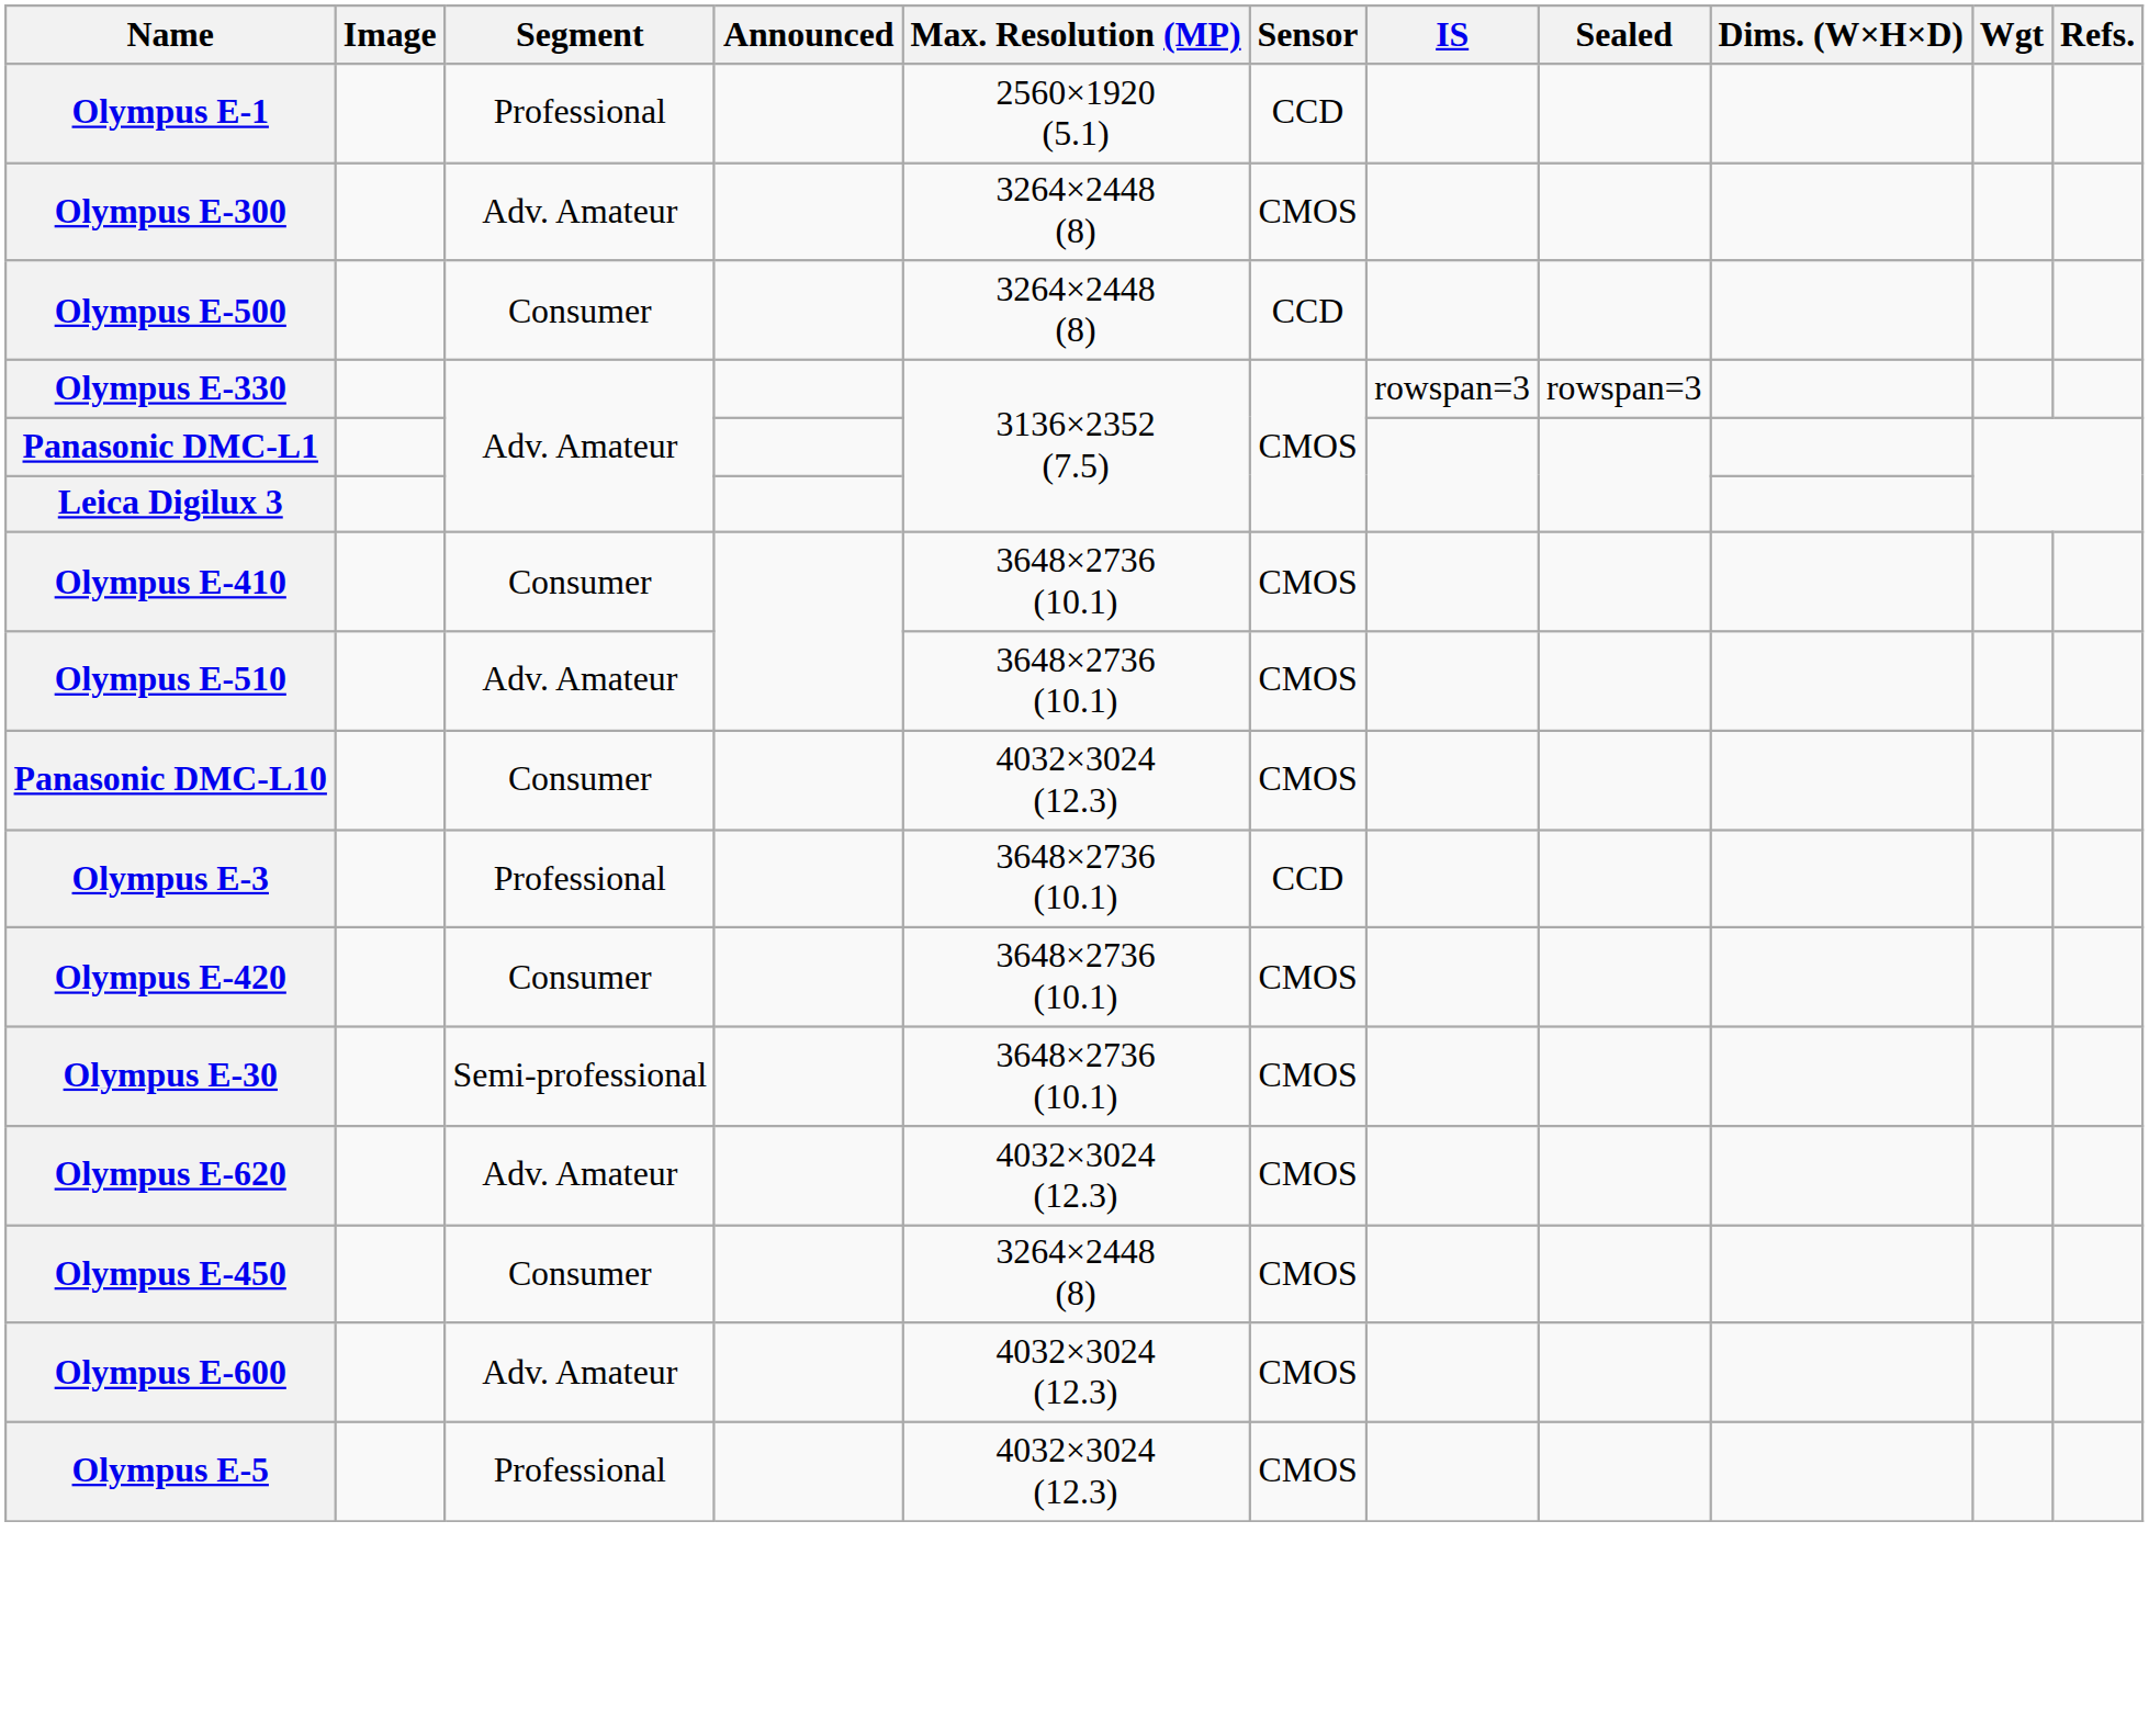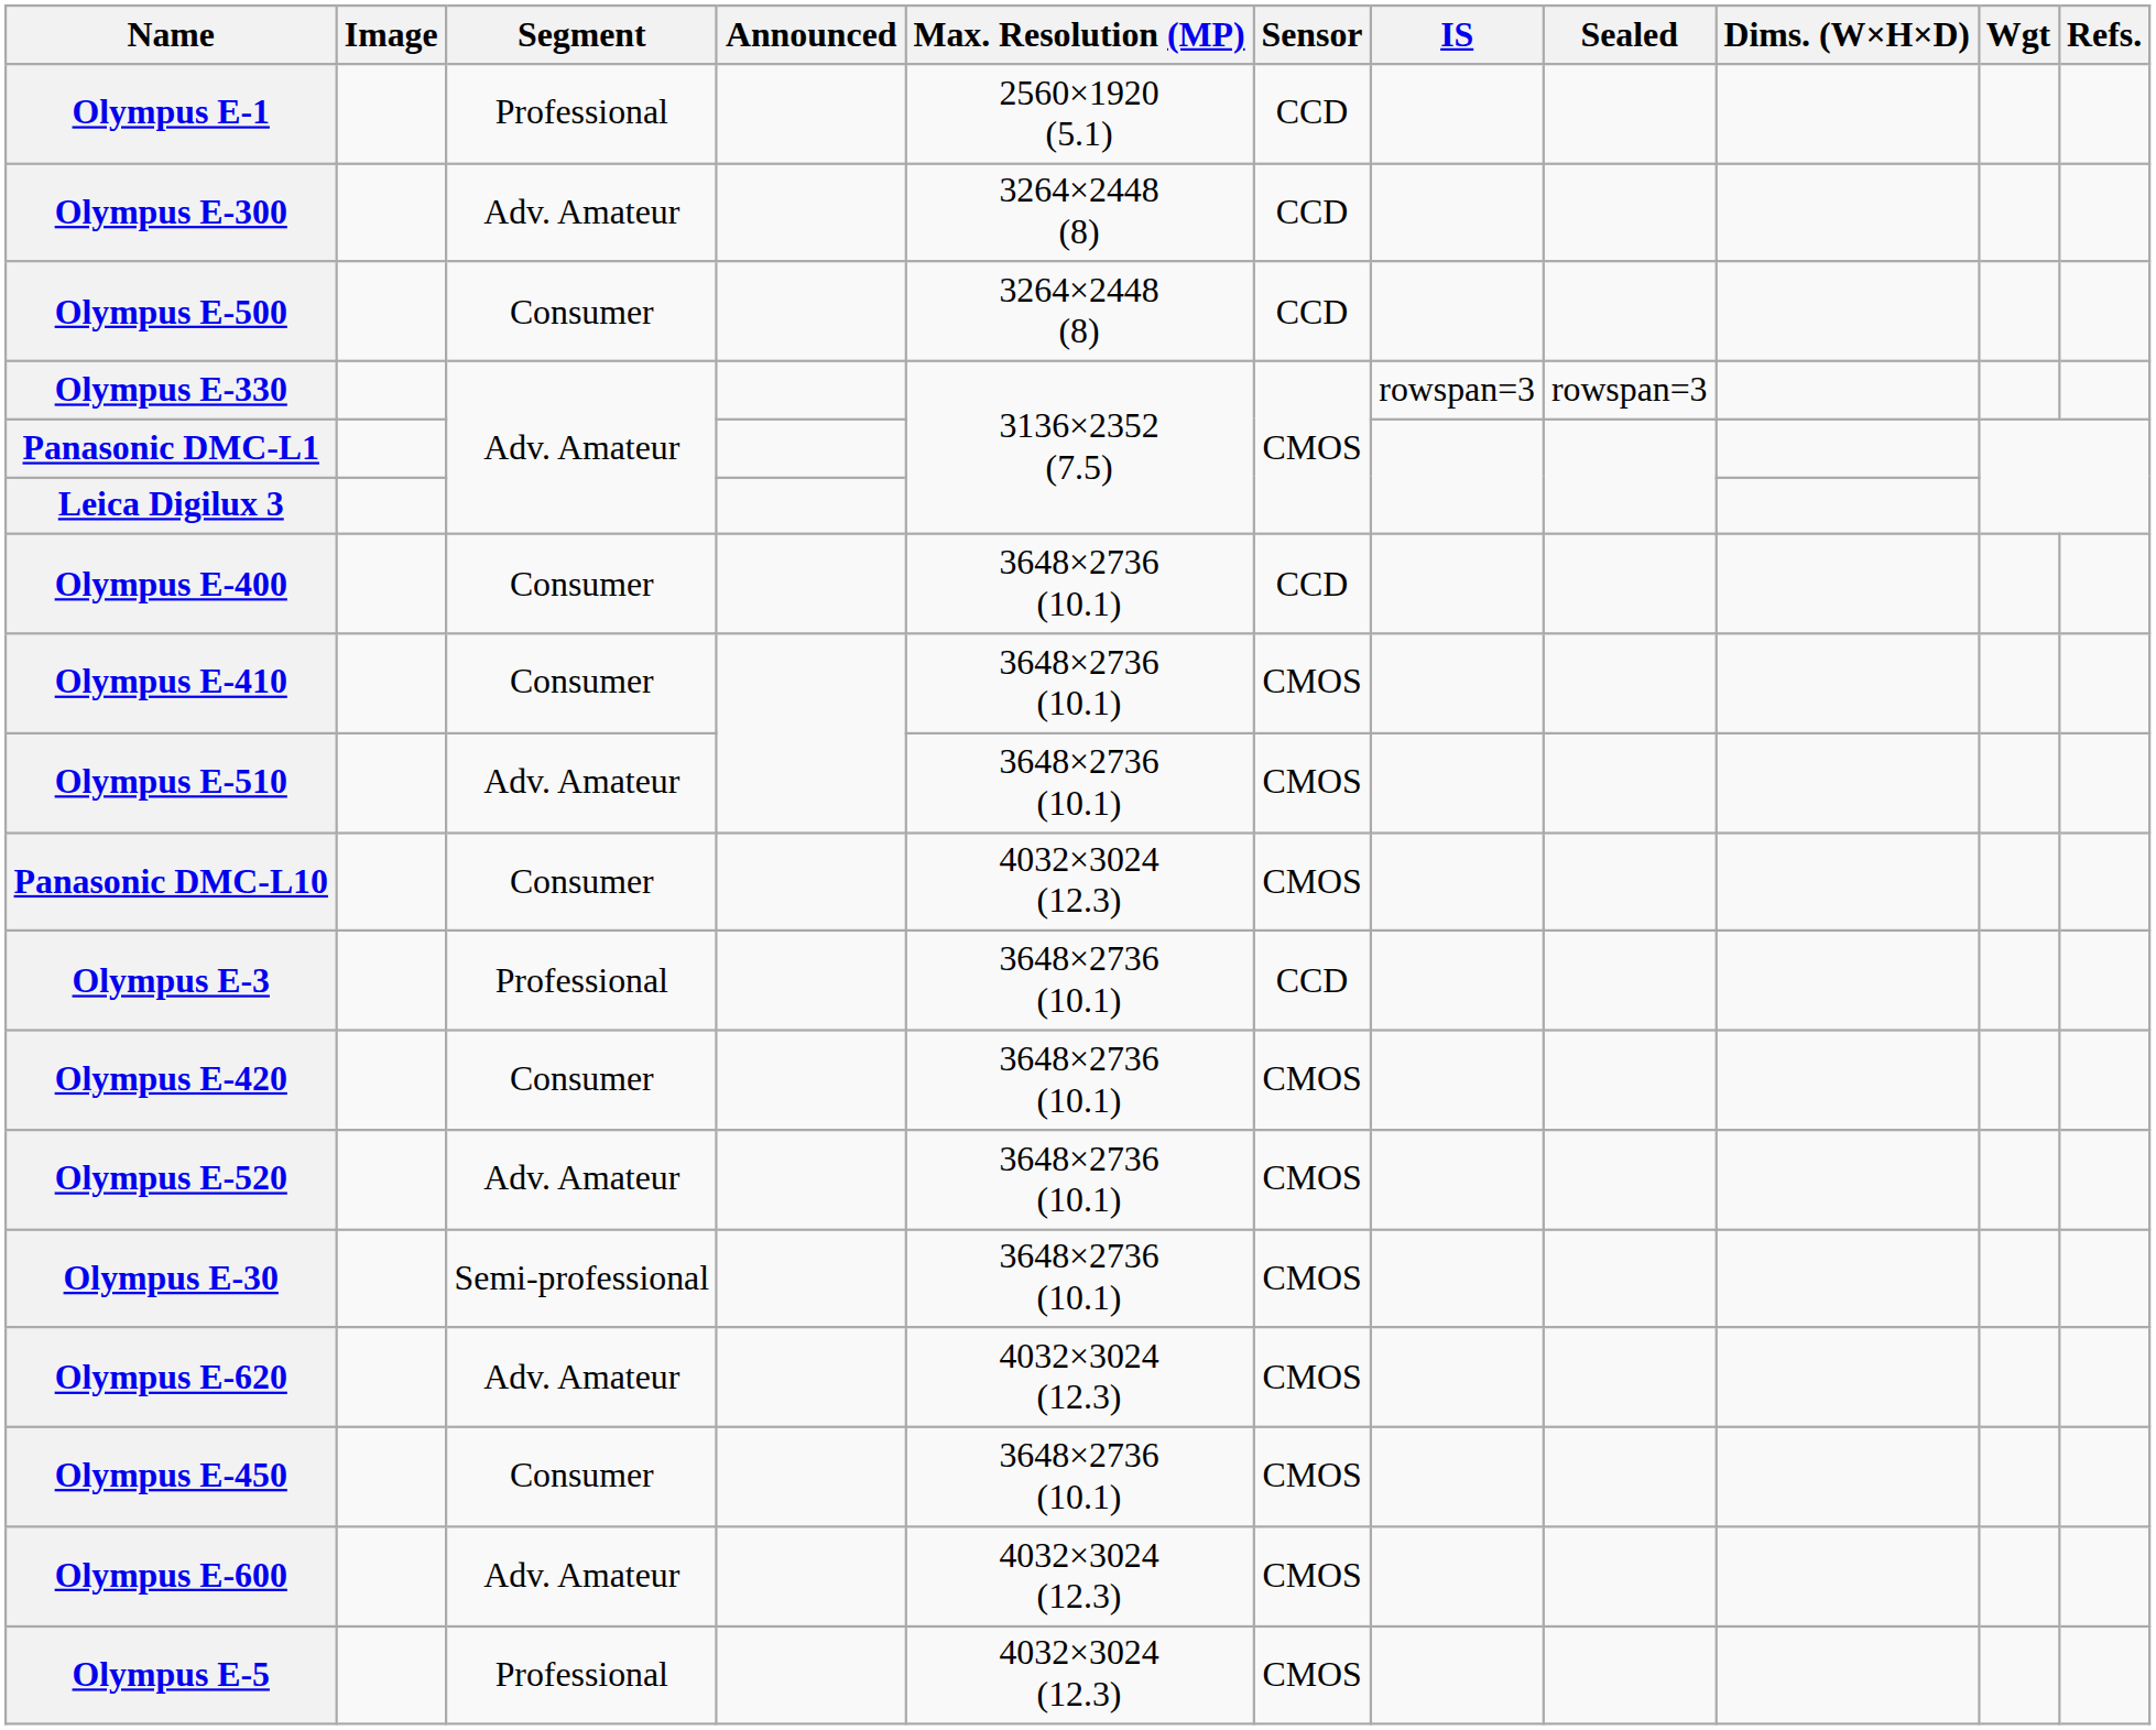Olympus E-300 | Sensor: CMOS -> CCD
+ row: Olympus E-400 | Consumer | 3648×2736 (10.1) | CCD
+ row: Olympus E-520 | Adv. Amateur | 3648×2736 (10.1) | CMOS
Olympus E-450 | Max. Resolution (MP): 3264×2448 (8) -> 3648×2736 (10.1)
